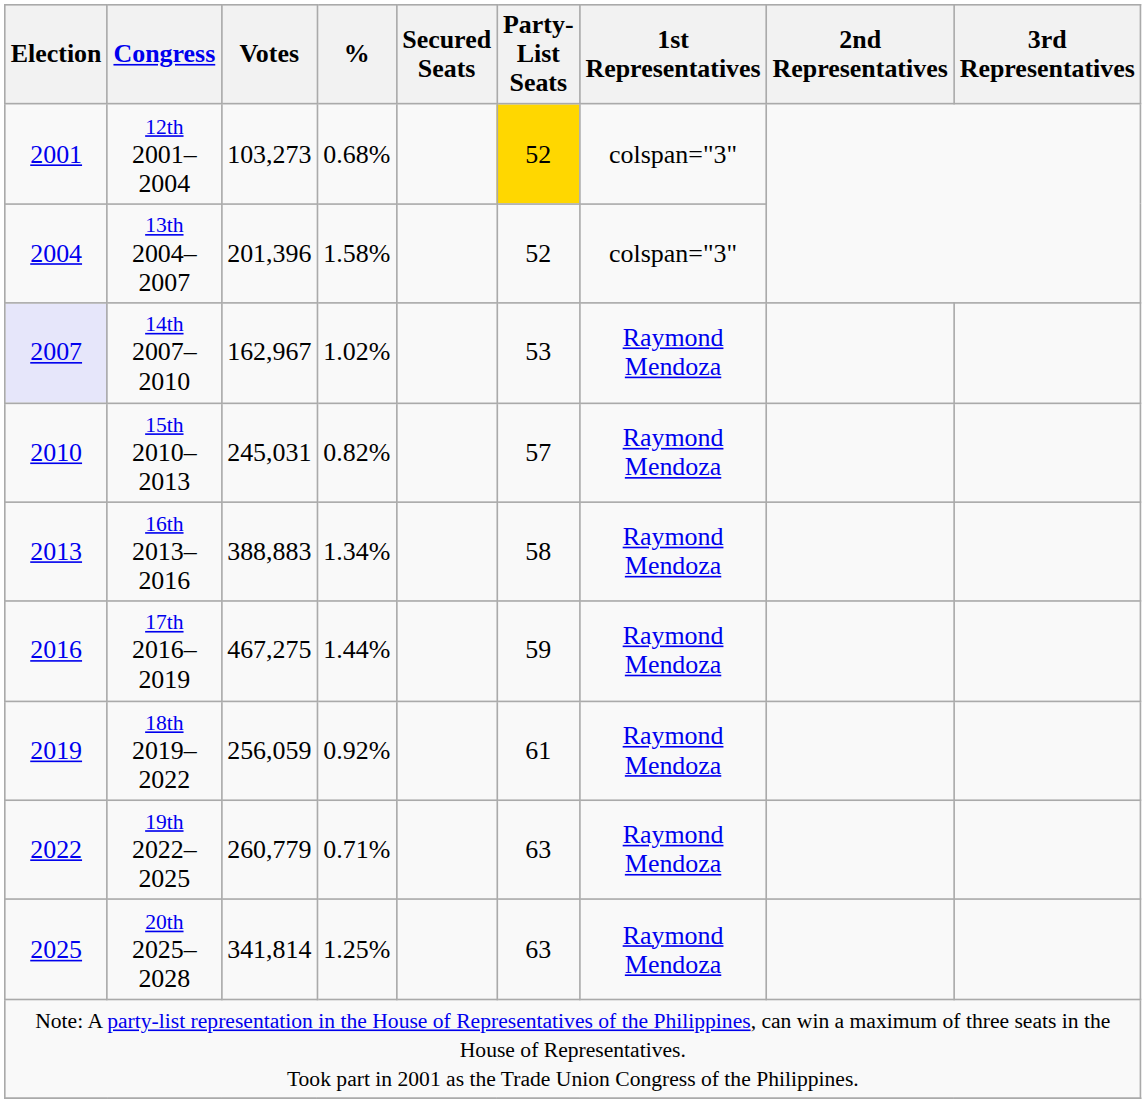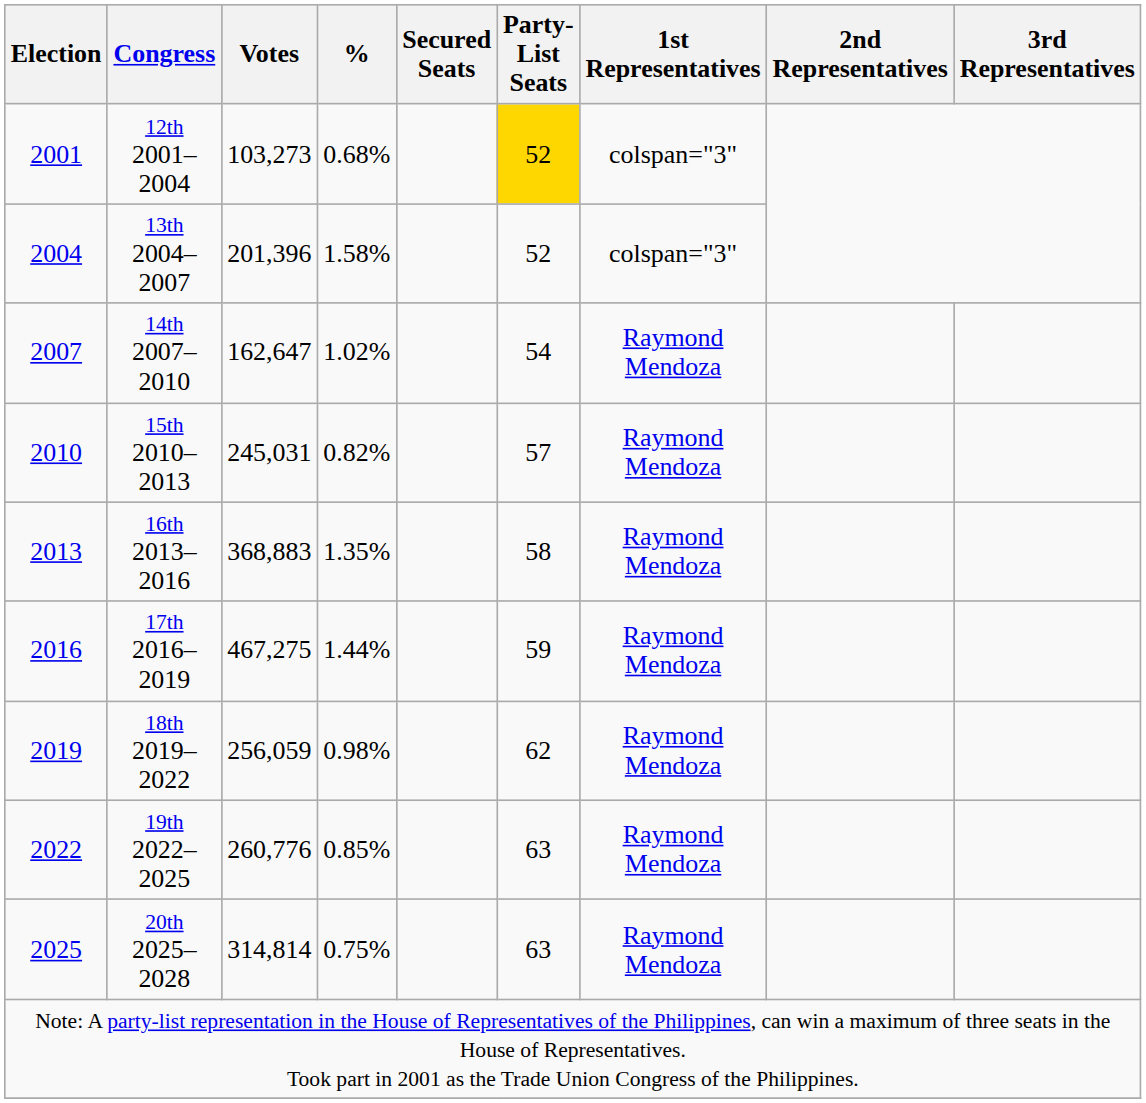14th 2007–2010 | Election: lavender background -> no background
14th 2007–2010 | Votes: 162,967 -> 162,647
14th 2007–2010 | Party-List Seats: 53 -> 54
16th 2013–2016 | Votes: 388,883 -> 368,883
16th 2013–2016 | %: 1.34% -> 1.35%
18th 2019–2022 | %: 0.92% -> 0.98%
18th 2019–2022 | Party-List Seats: 61 -> 62
19th 2022–2025 | Votes: 260,779 -> 260,776
19th 2022–2025 | %: 0.71% -> 0.85%
20th 2025–2028 | Votes: 341,814 -> 314,814
20th 2025–2028 | %: 1.25% -> 0.75%
